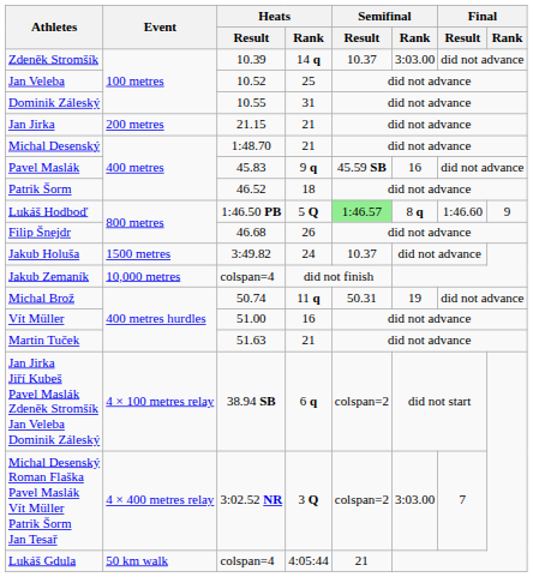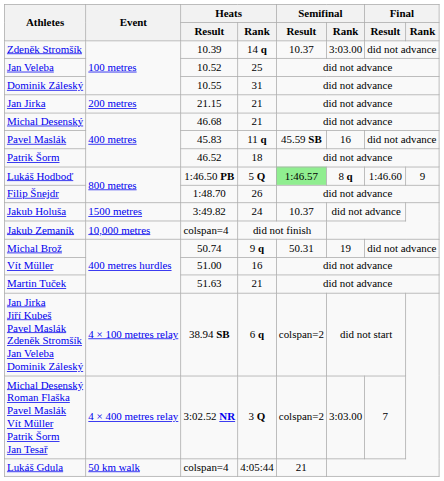Michal Desenský | Heats / Result: 1:48.70 -> 46.68
Pavel Maslák | Heats / Rank: 9 q -> 11 q
Filip Šnejdr | Heats / Result: 46.68 -> 1:48.70
Michal Brož | Heats / Rank: 11 q -> 9 q
